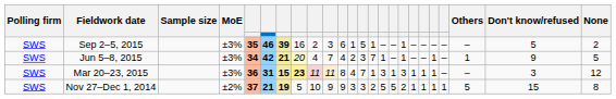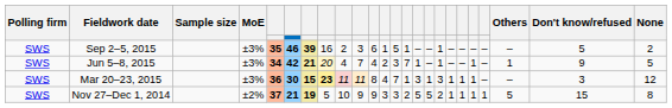Mar 20–23, 2015 | column 6: 31 -> 30
